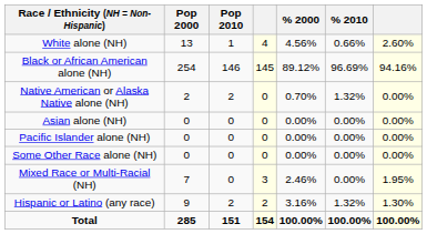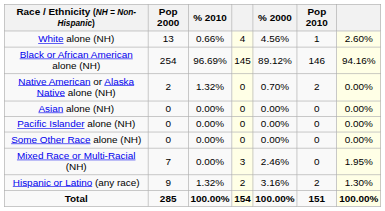columns swapped: Pop 2010 <-> % 2010
